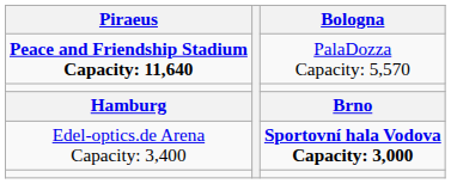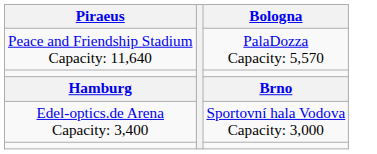Peace and Friendship Stadium Capacity: 11,640 | Piraeus: bold -> normal
Edel-optics.de Arena Capacity: 3,400 | Bologna: bold -> normal
